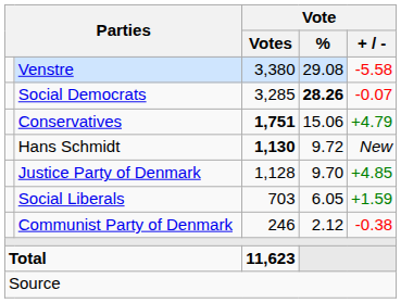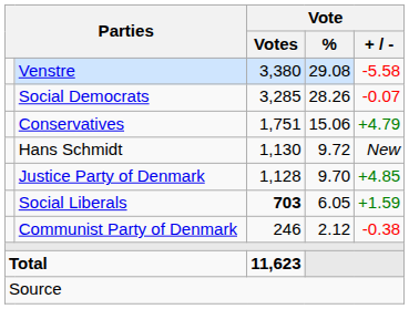Social Democrats | Vote / %: bold -> normal
Conservatives | Vote / Votes: bold -> normal
Hans Schmidt | Vote / Votes: bold -> normal
Social Liberals | Vote / Votes: normal -> bold
